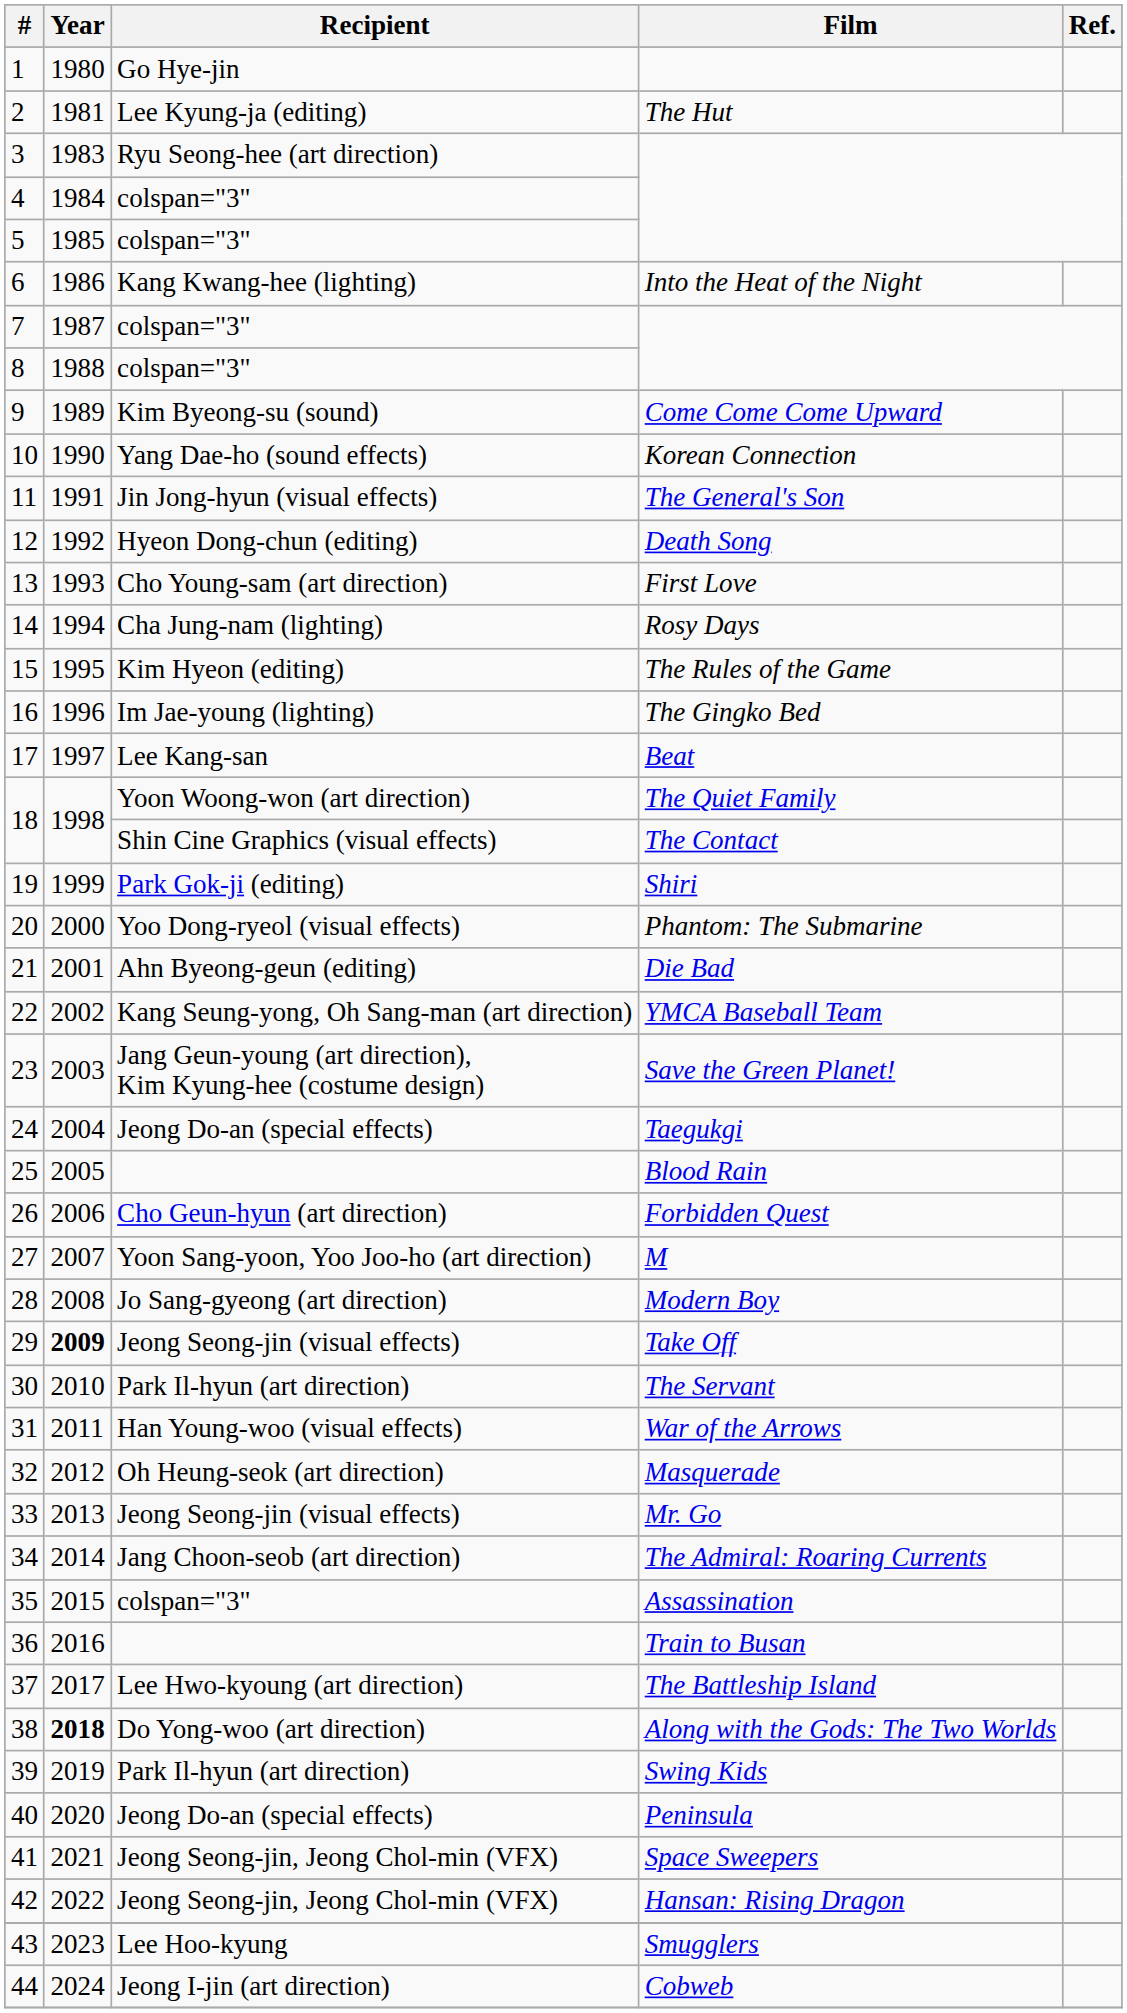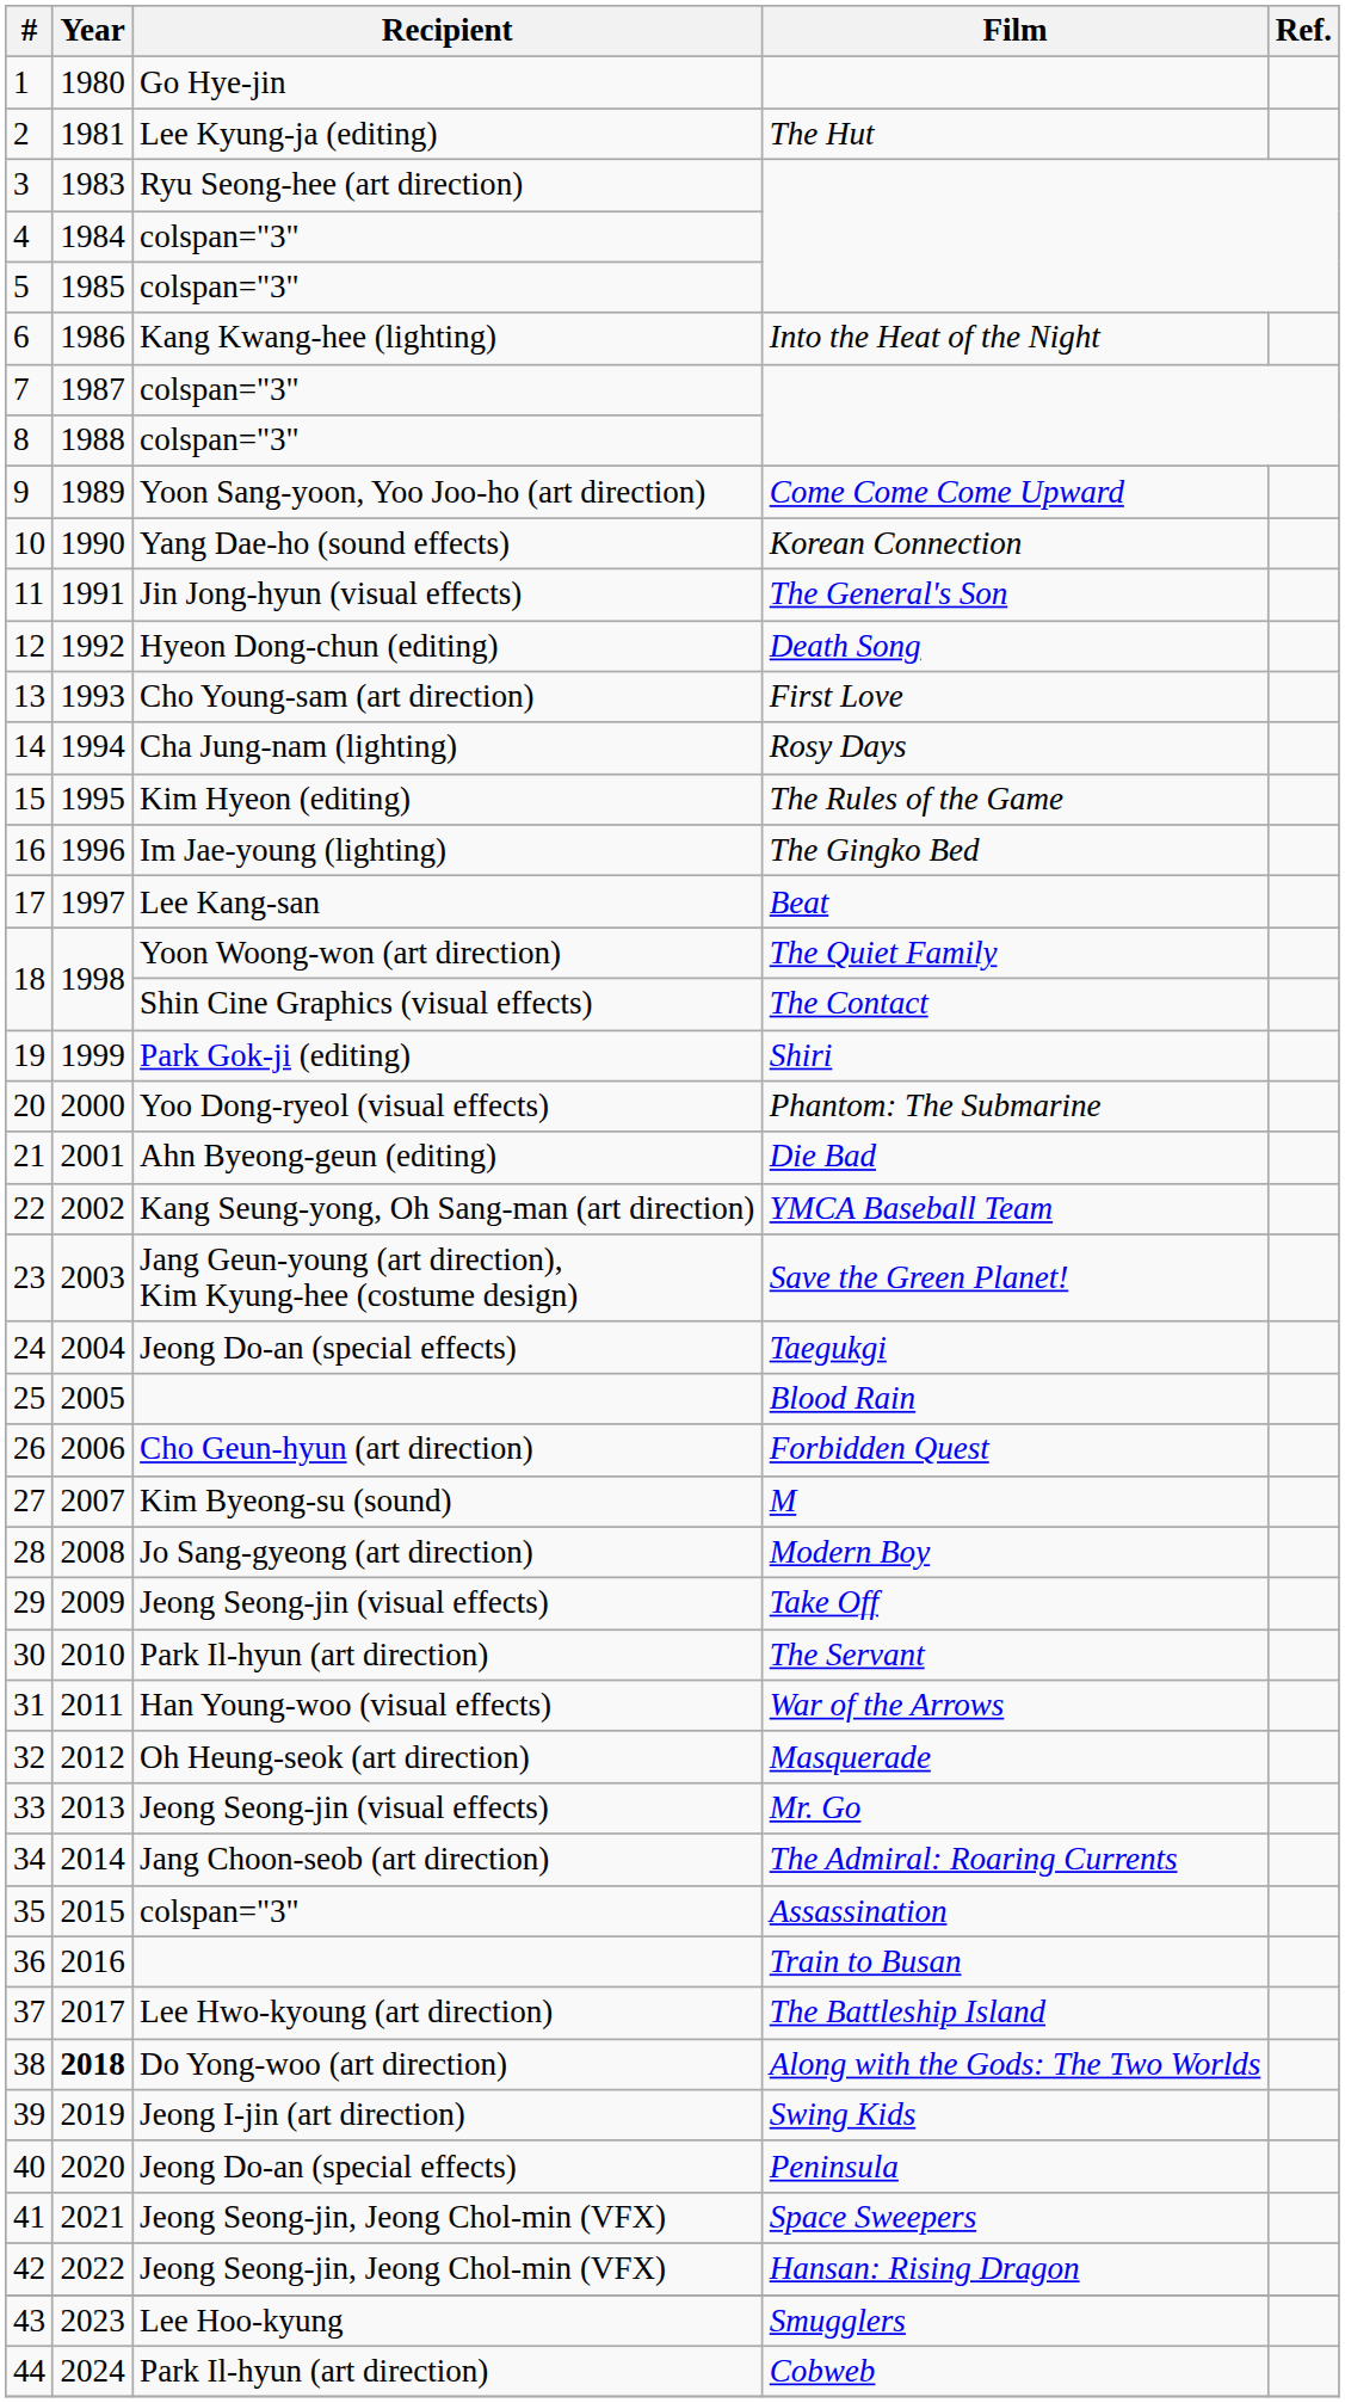9 | Recipient: Kim Byeong-su (sound) -> Yoon Sang-yoon, Yoo Joo-ho (art direction)
27 | Recipient: Yoon Sang-yoon, Yoo Joo-ho (art direction) -> Kim Byeong-su (sound)
29 | Year: bold -> normal
39 | Recipient: Park Il-hyun (art direction) -> Jeong I-jin (art direction)
44 | Recipient: Jeong I-jin (art direction) -> Park Il-hyun (art direction)
